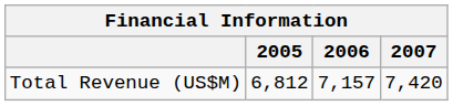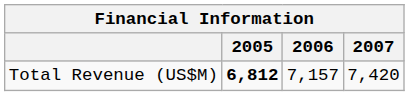row 3 | 2005: normal -> bold
